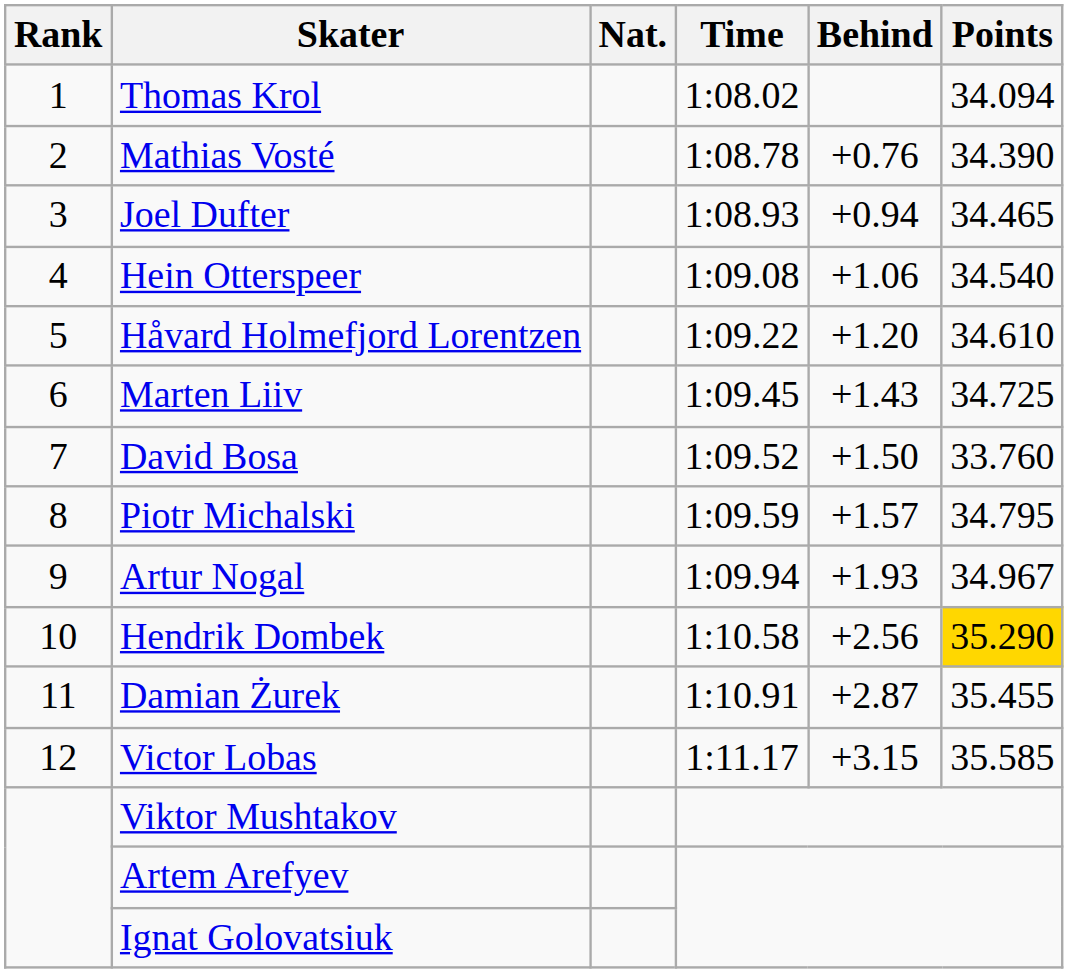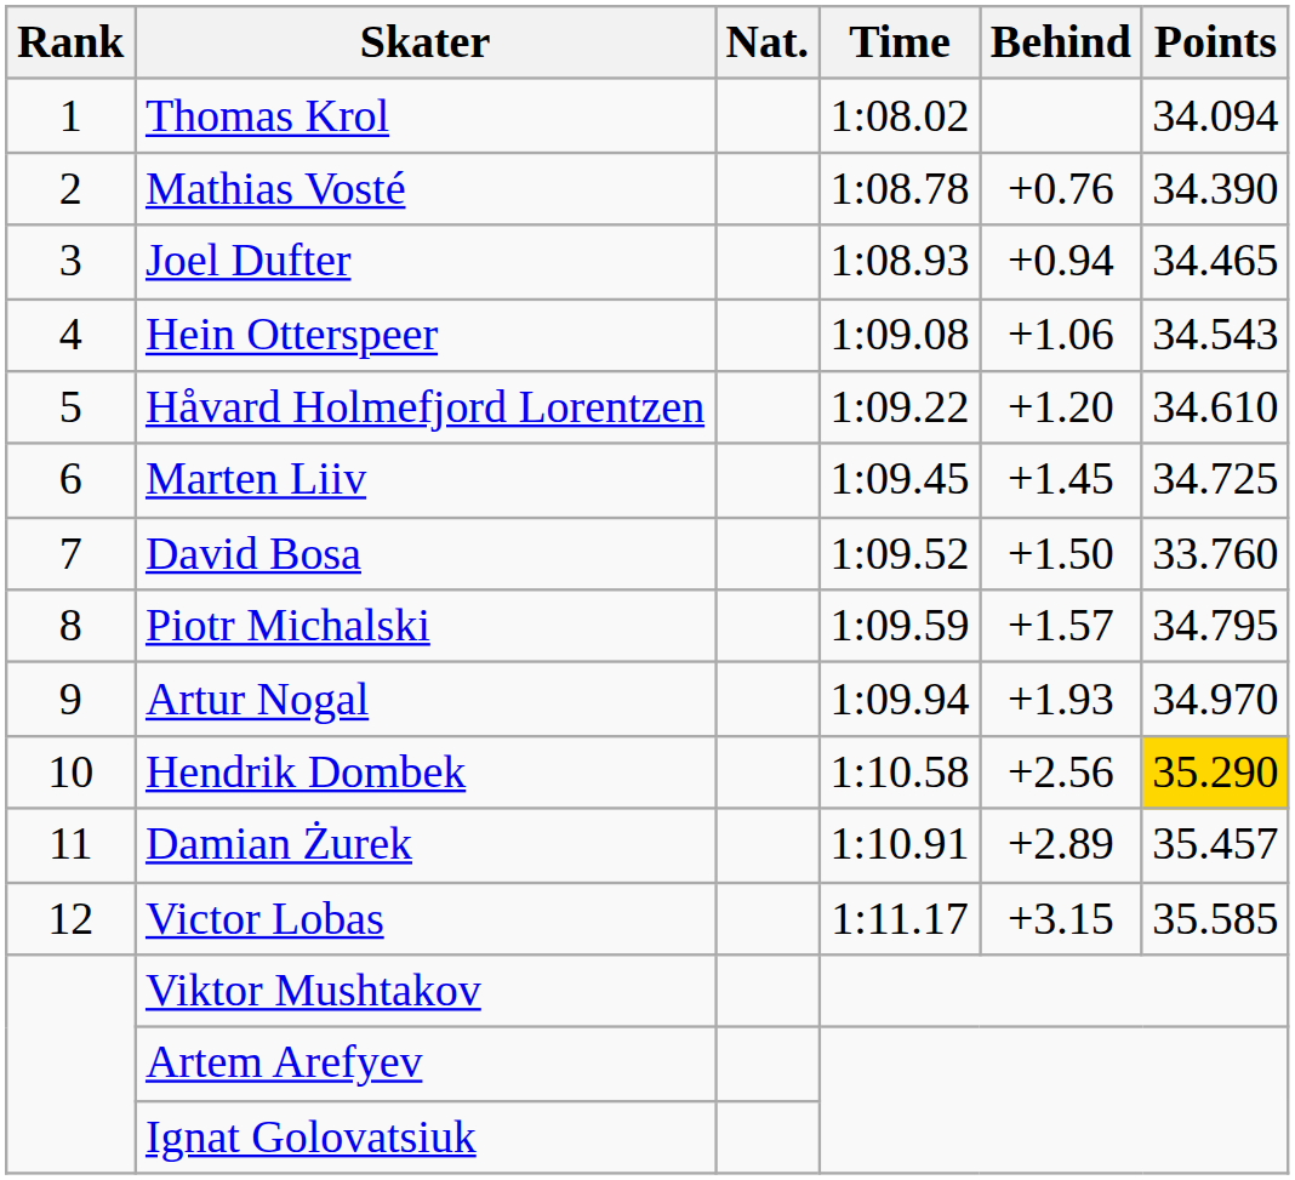Hein Otterspeer | Points: 34.540 -> 34.543
Marten Liiv | Behind: +1.43 -> +1.45
Artur Nogal | Points: 34.967 -> 34.970
Damian Żurek | Behind: +2.87 -> +2.89
Damian Żurek | Points: 35.455 -> 35.457
